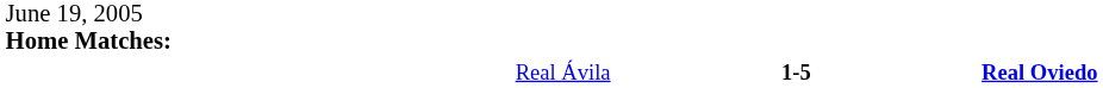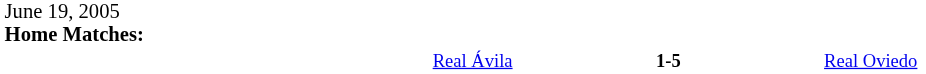Real Ávila | column 3: bold -> normal
